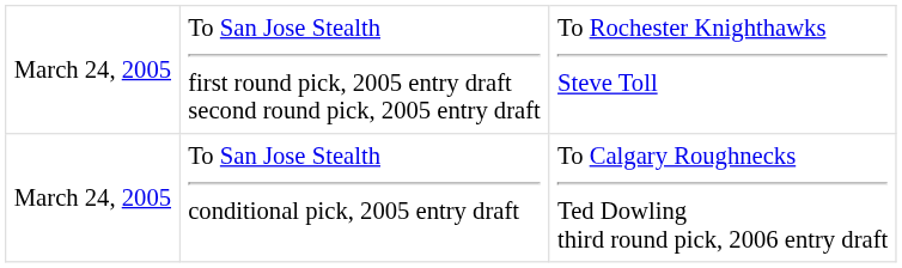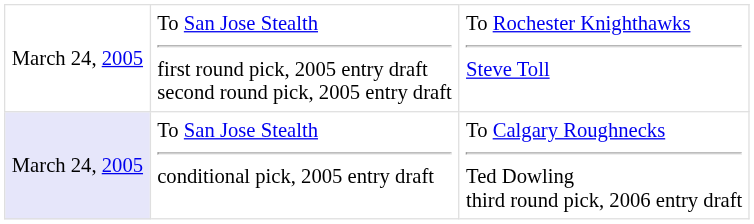row 2 | column 1: no background -> lavender background
